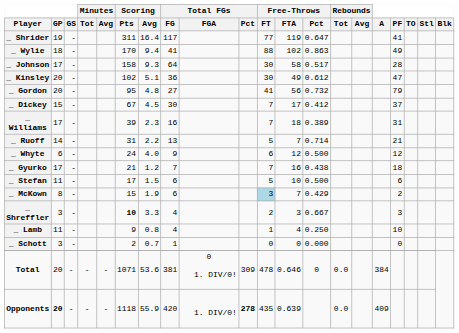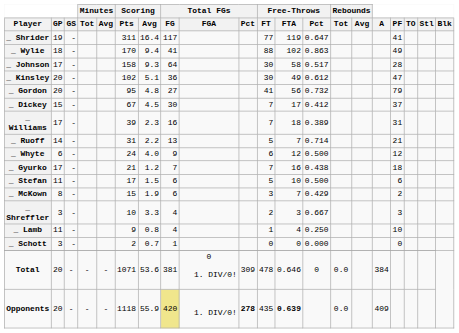_ McKown | Free-Throws / FT: lightblue background -> no background
_ Shreffler | Scoring / Pts: bold -> normal
Opponents | GP: bold -> normal
Opponents | Total FGs / FG: no background -> khaki background
Opponents | Free-Throws / FTA: normal -> bold
